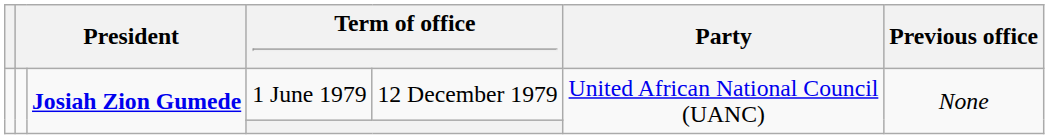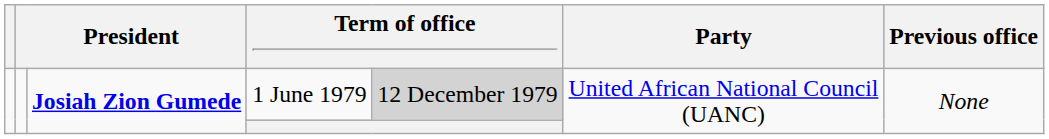Josiah Zion Gumede / 1 June 1979 | column 5: no background -> lightgrey background
